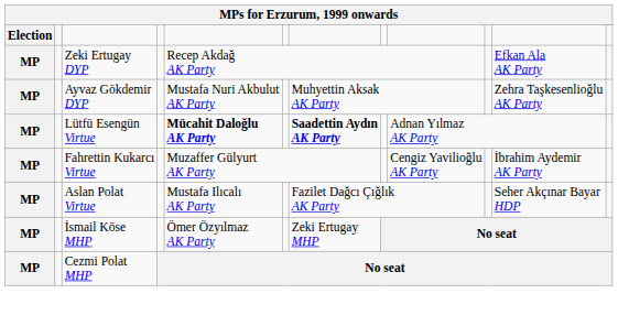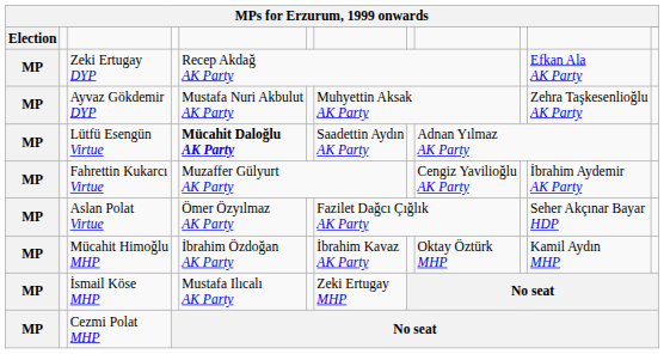Lütfü Esengün Virtue | column 7: bold -> normal
Aslan Polat Virtue | column 5: Mustafa Ilıcalı AK Party -> Ömer Özyılmaz AK Party
+ row: MP | Mücahit Himoğlu MHP | İbrahim Özdoğan AK Party | İbrahim Kavaz AK Party | Oktay Öztürk MHP | Kamil Aydın MHP
İsmail Köse MHP | column 5: Ömer Özyılmaz AK Party -> Mustafa Ilıcalı AK Party
